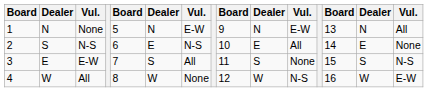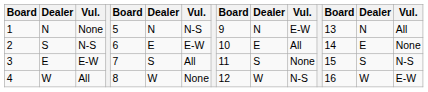row 2 | column 7: E-W -> N-S
row 3 | column 7: N-S -> E-W
